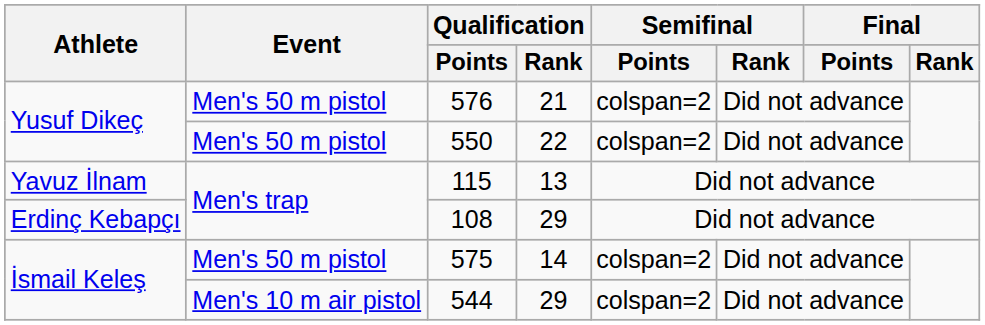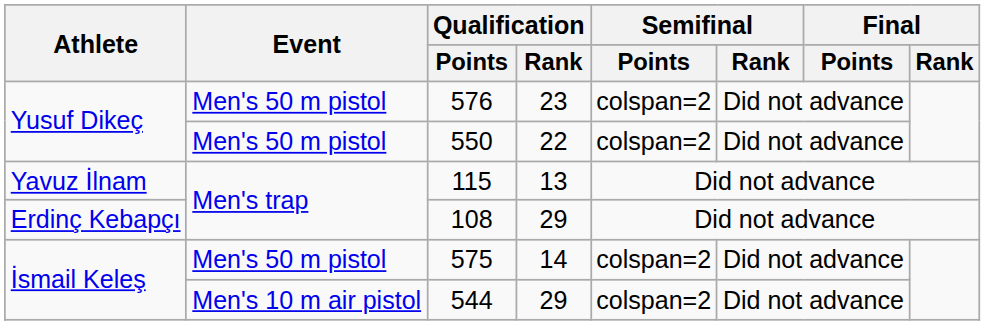576 | Qualification / Rank: 21 -> 23
